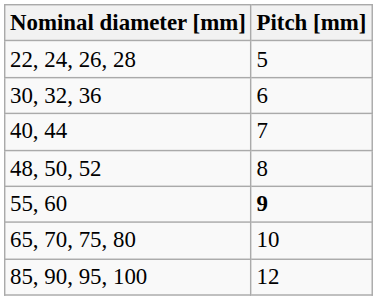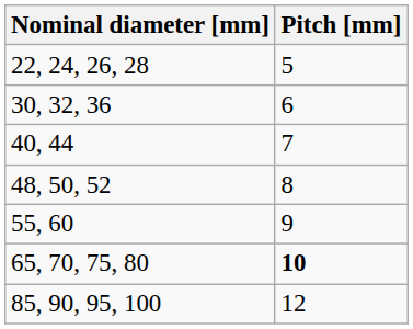55, 60 | Pitch [mm]: bold -> normal
65, 70, 75, 80 | Pitch [mm]: normal -> bold
